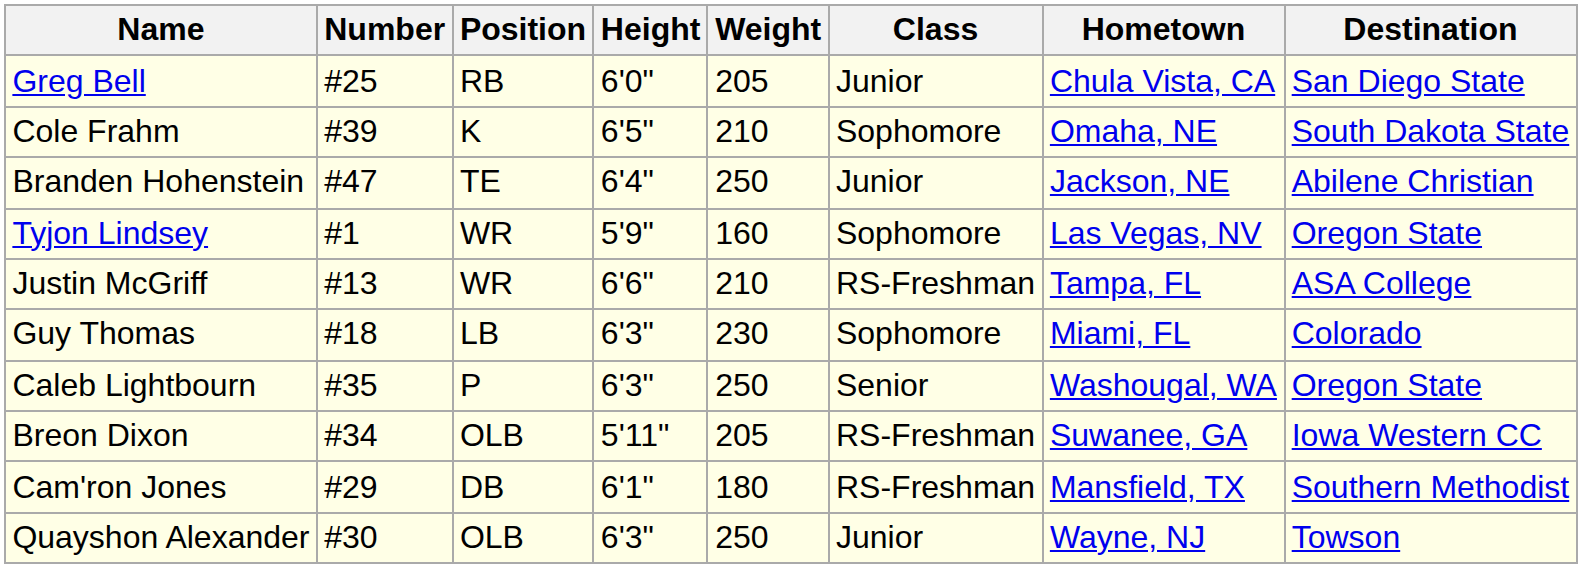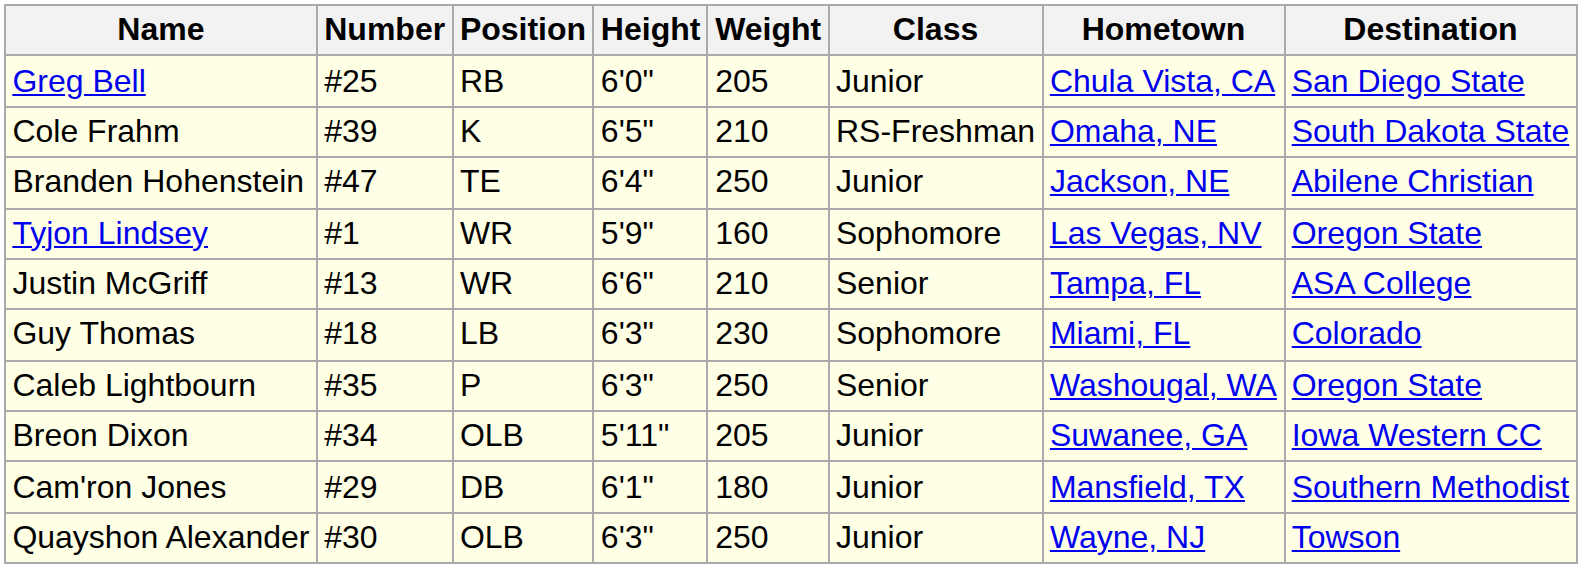Cole Frahm | Class: Sophomore -> RS-Freshman
Justin McGriff | Class: RS-Freshman -> Senior
Breon Dixon | Class: RS-Freshman -> Junior
Cam'ron Jones | Class: RS-Freshman -> Junior
